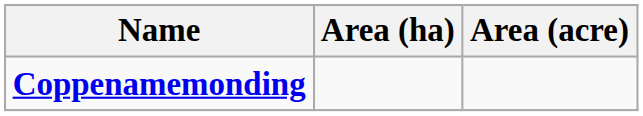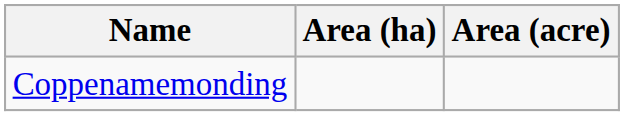Coppenamemonding | Name: bold -> normal
